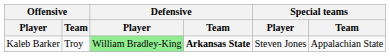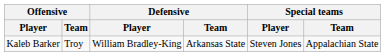Kaleb Barker | Defensive / Player: lightgreen background -> no background
Kaleb Barker | Defensive / Team: bold -> normal
